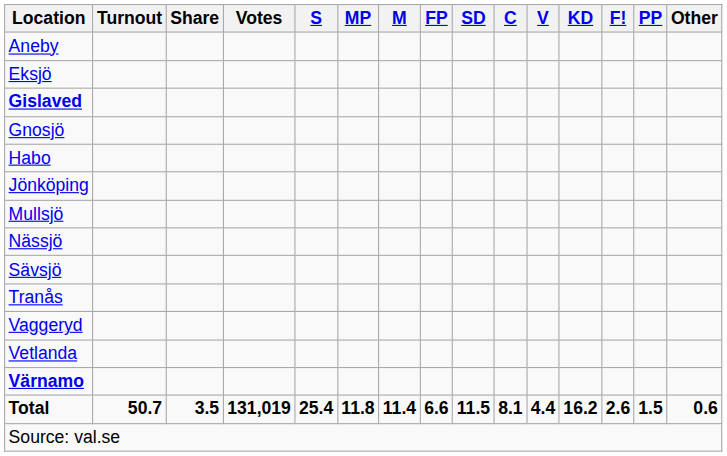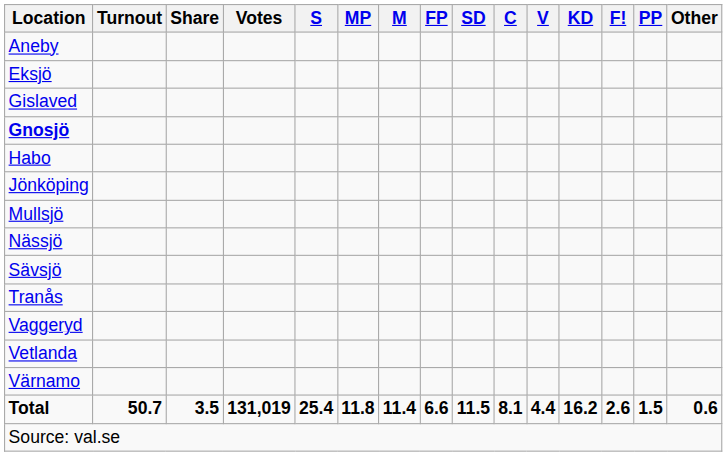Gislaved | Location: bold -> normal
Gnosjö | Location: normal -> bold
Värnamo | Location: bold -> normal
